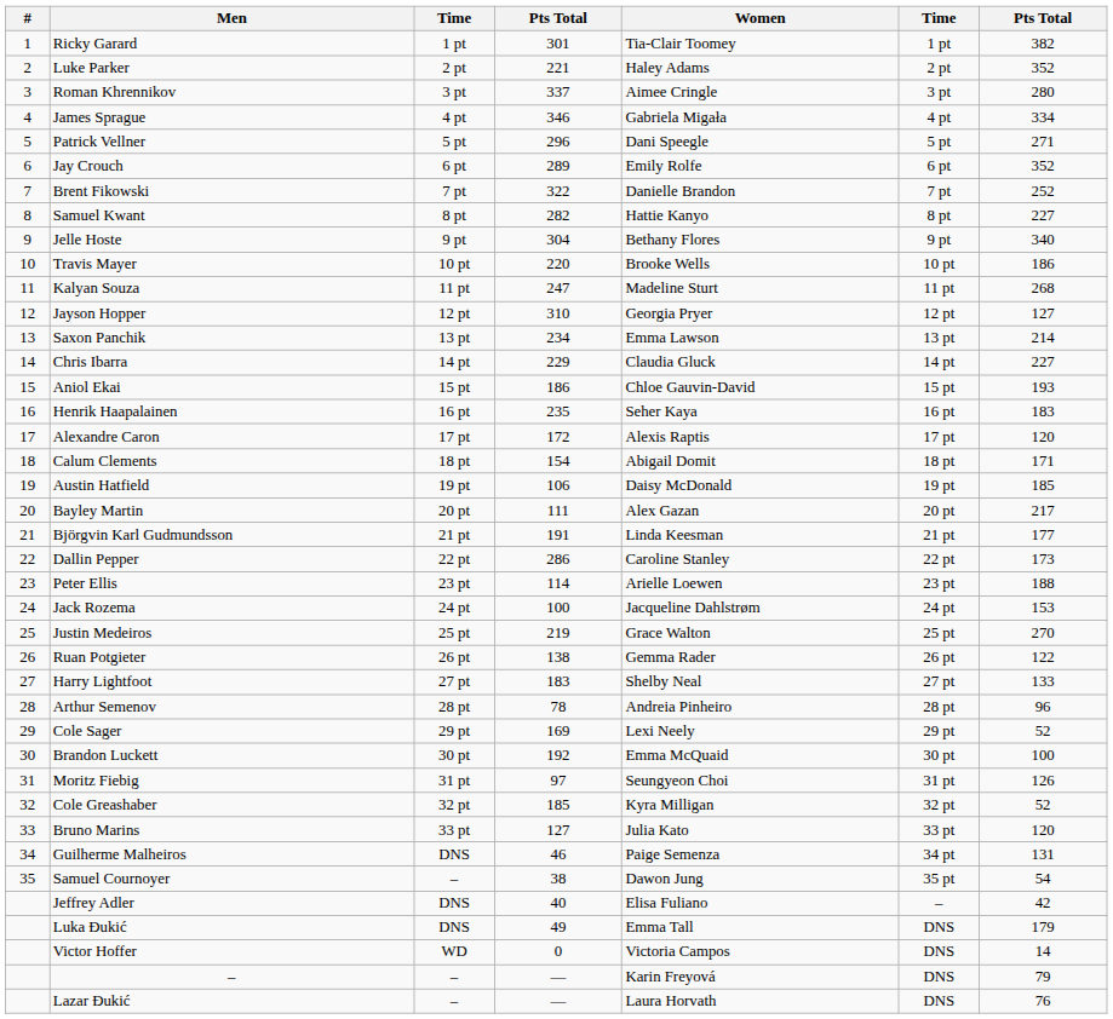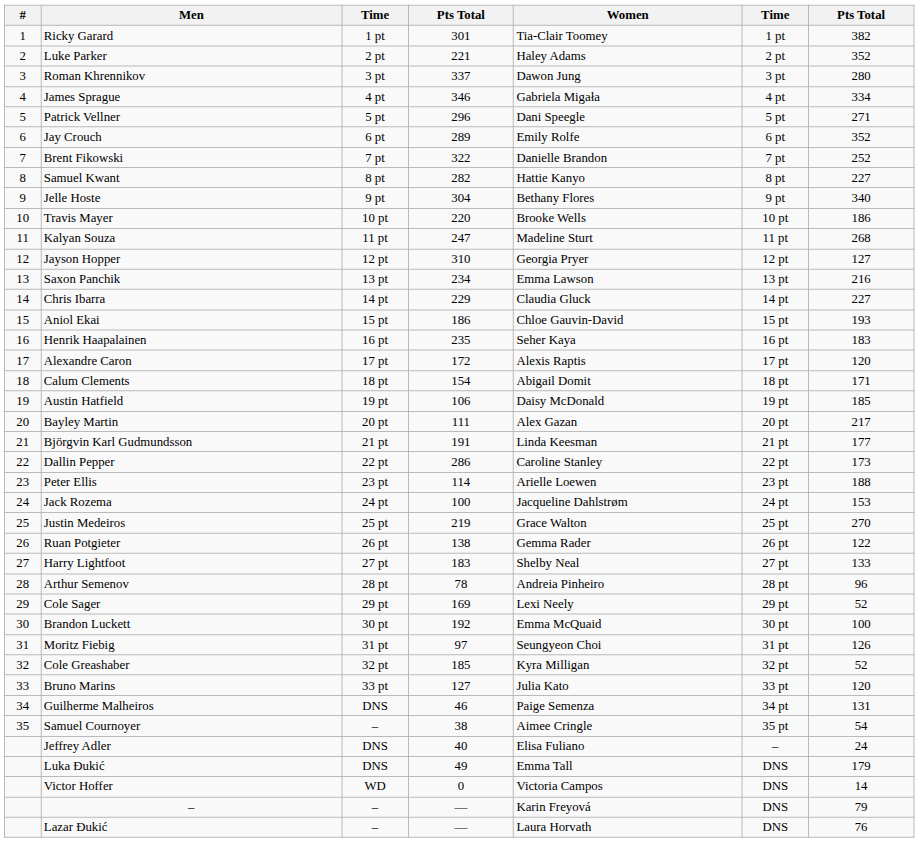Roman Khrennikov | Women: Aimee Cringle -> Dawon Jung
Saxon Panchik | column 7: 214 -> 216
Samuel Cournoyer | Women: Dawon Jung -> Aimee Cringle
Jeffrey Adler | column 7: 42 -> 24
